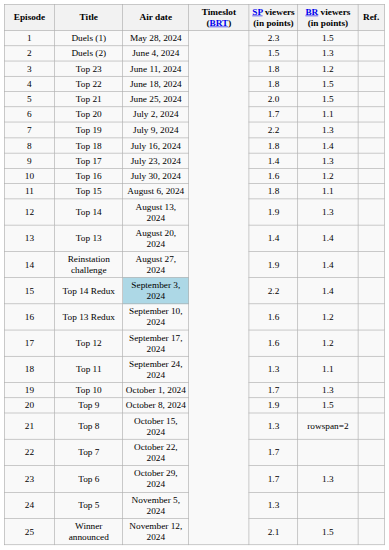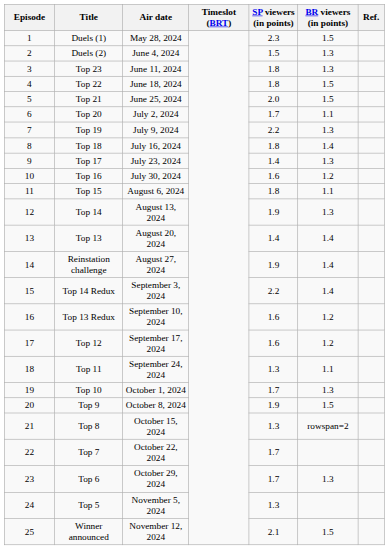Top 23 | BR viewers (in points): 1.2 -> 1.3
Top 14 Redux | Air date: lightblue background -> no background
